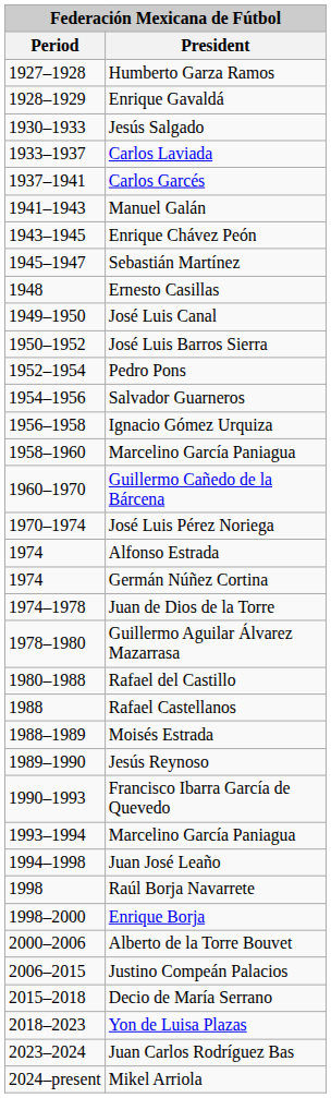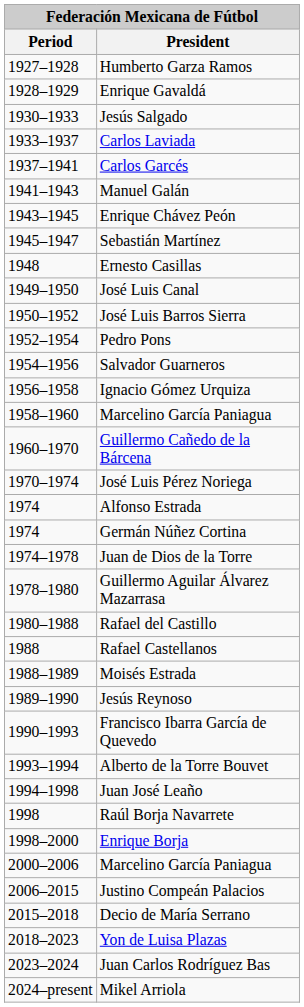row 29 | President: Marcelino García Paniagua -> Alberto de la Torre Bouvet
row 33 | President: Alberto de la Torre Bouvet -> Marcelino García Paniagua
